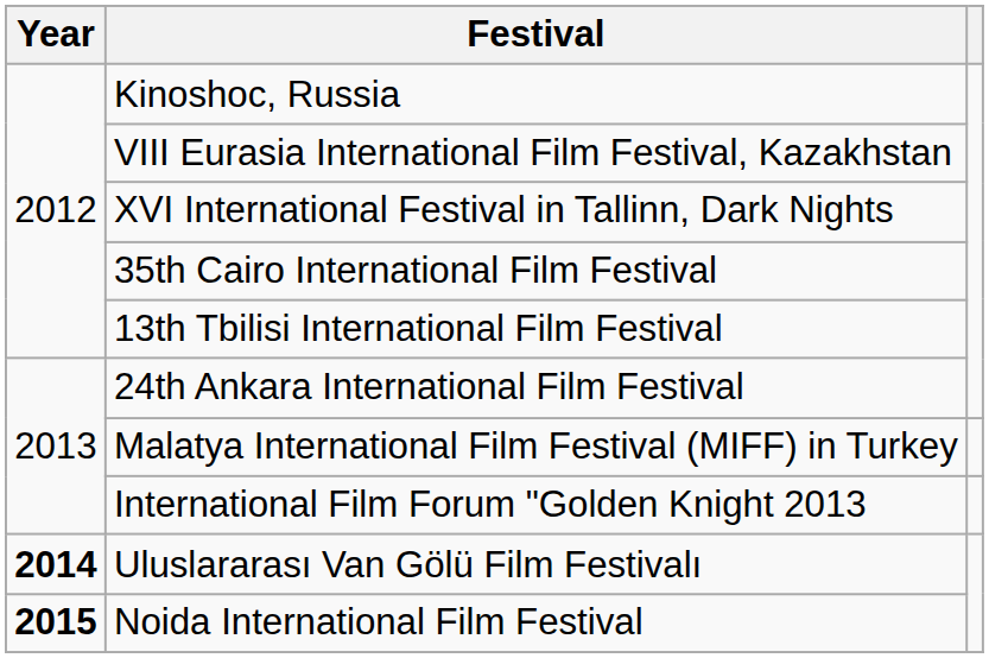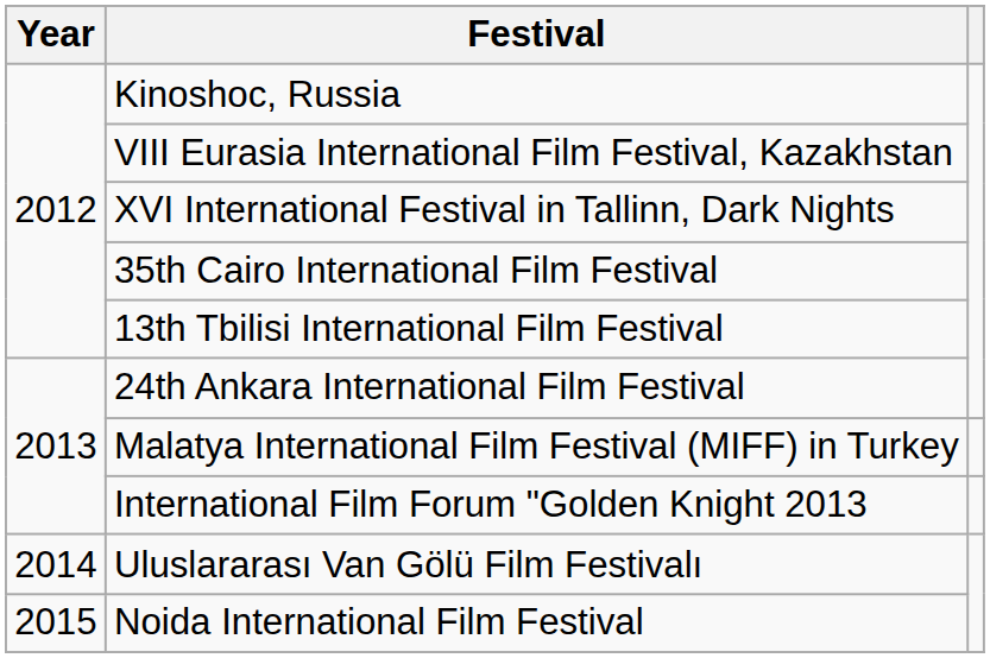Uluslararası Van Gölü Film Festivalı | Year: bold -> normal
Noida International Film Festival | Year: bold -> normal
